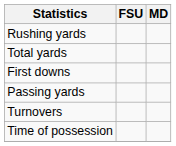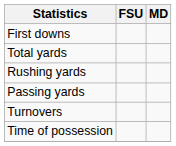rows swapped: First downs <-> Rushing yards
